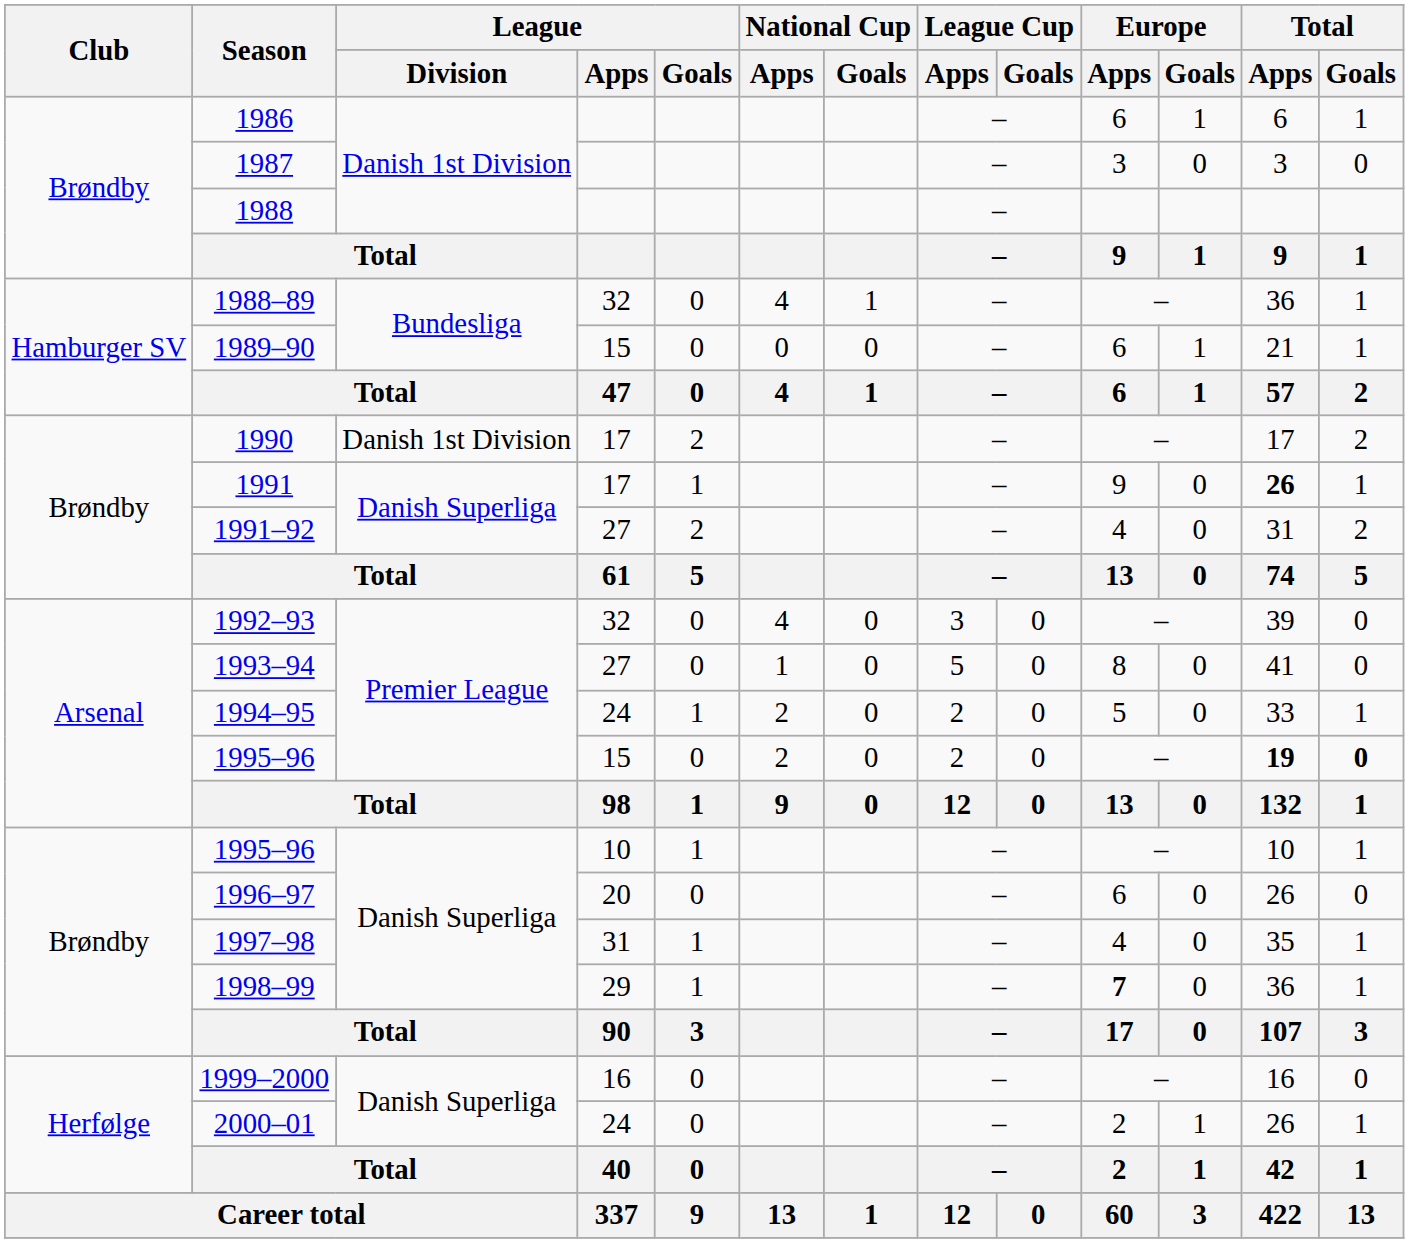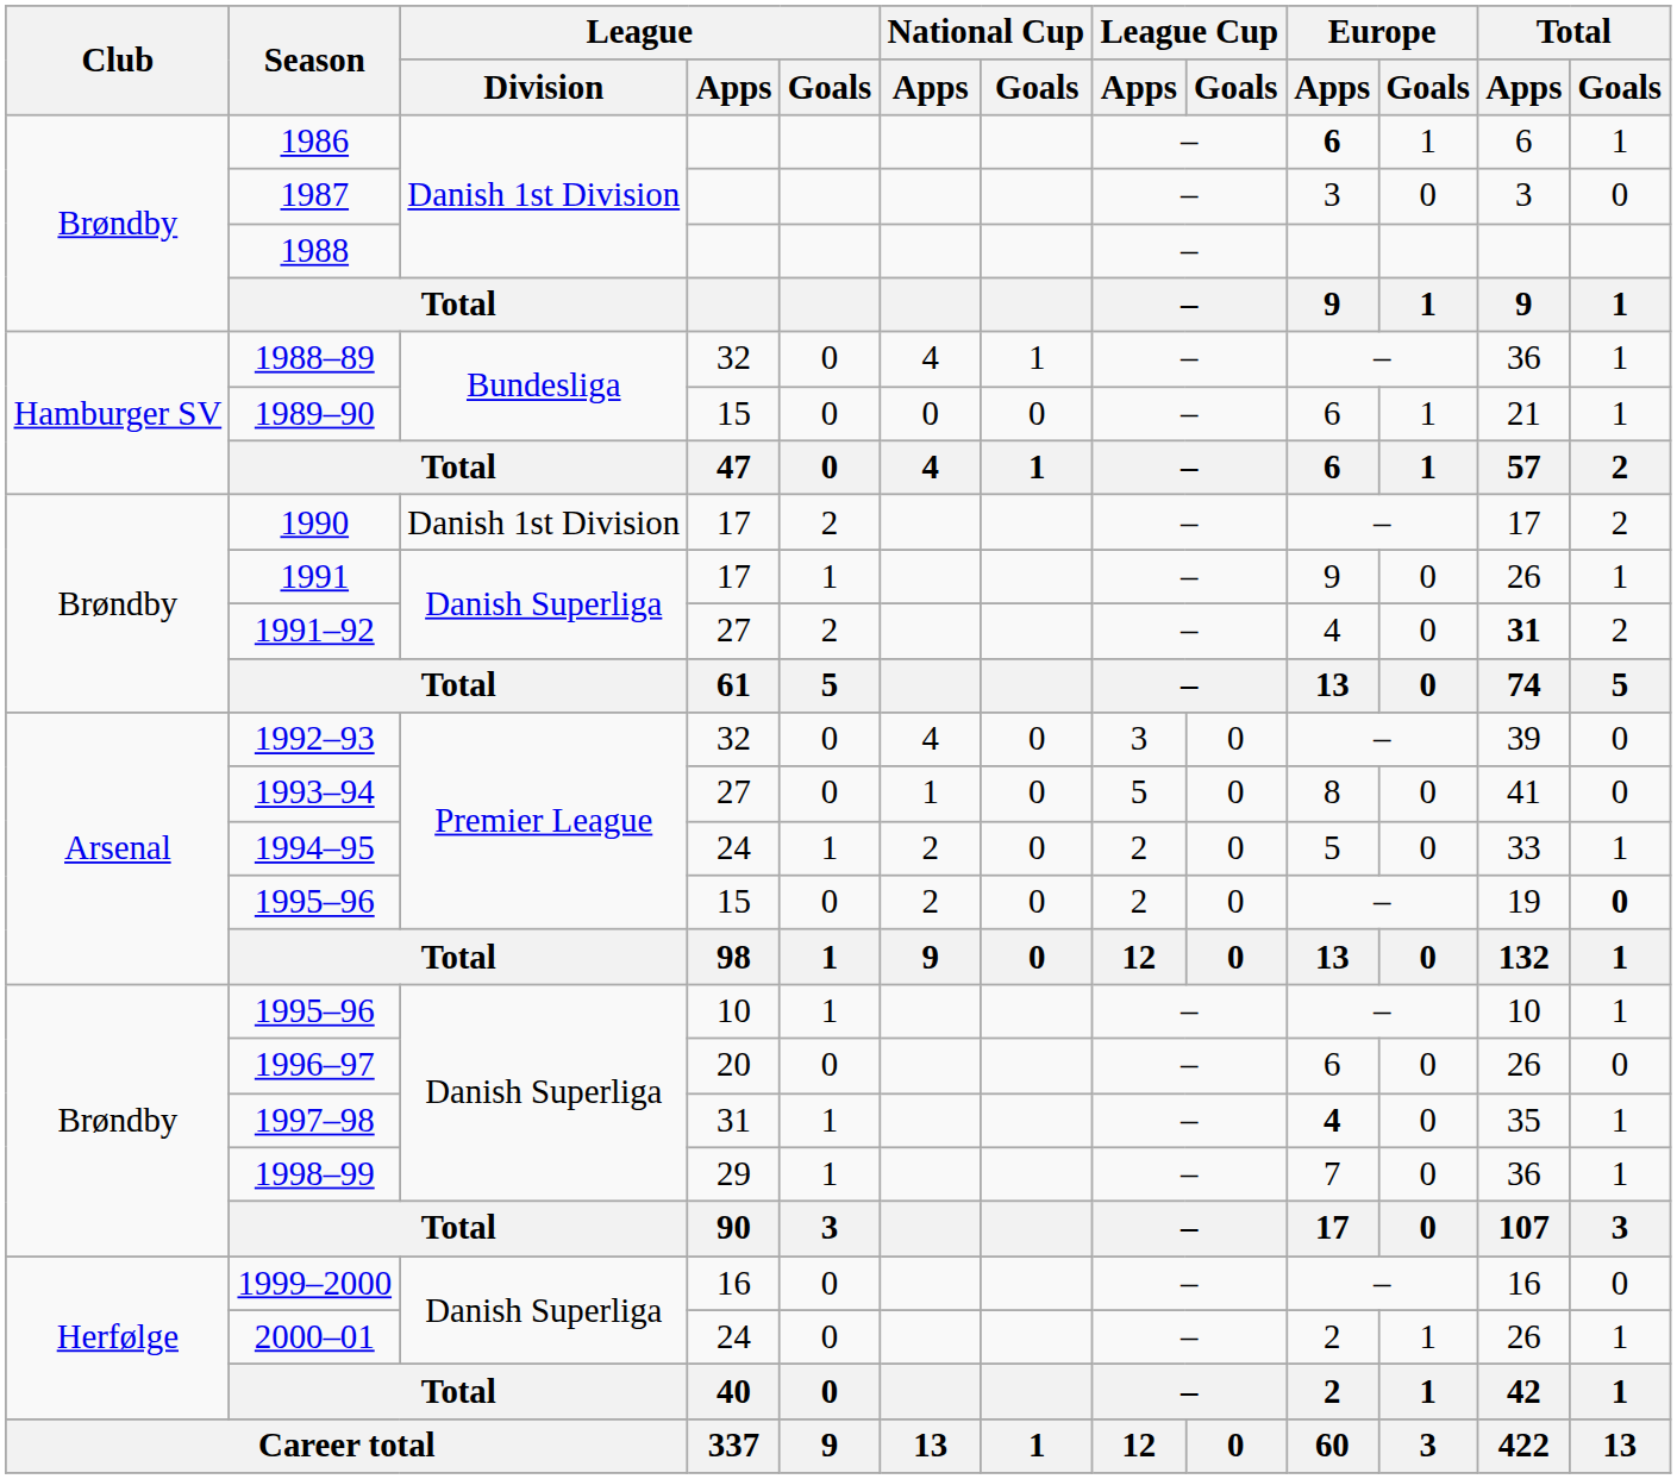1986 | Europe / Apps: normal -> bold
1991 | Total / Apps: bold -> normal
1991–92 | Total / Apps: normal -> bold
1995–96 / 15 | Total / Apps: bold -> normal
1997–98 | Europe / Apps: normal -> bold
1998–99 | Europe / Apps: bold -> normal
